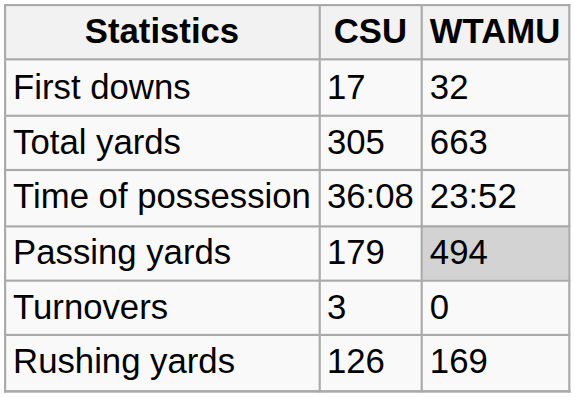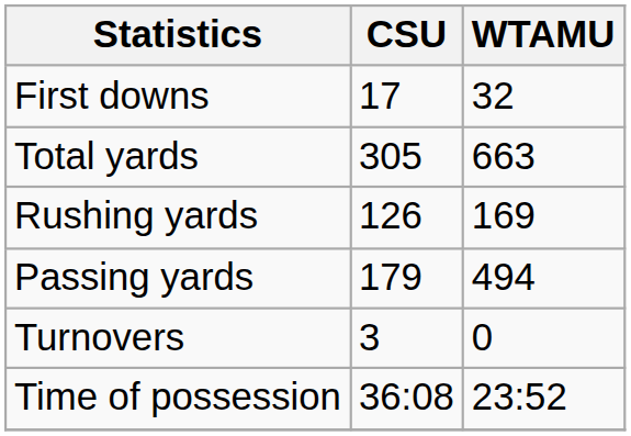rows swapped: Rushing yards <-> Time of possession
Passing yards | WTAMU: lightgrey background -> no background
